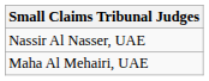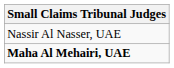row 3 | column 1: normal -> bold
